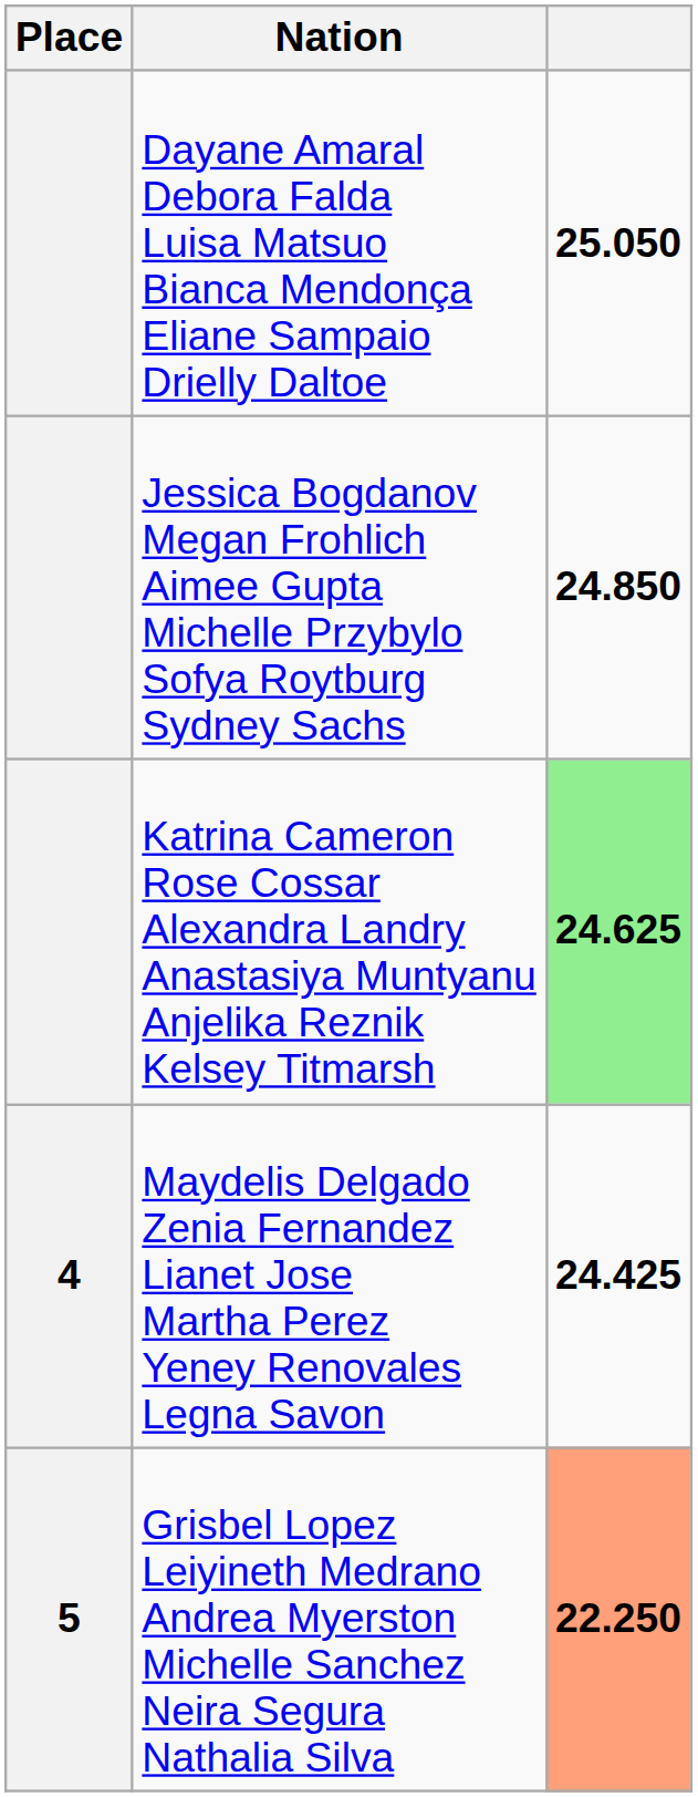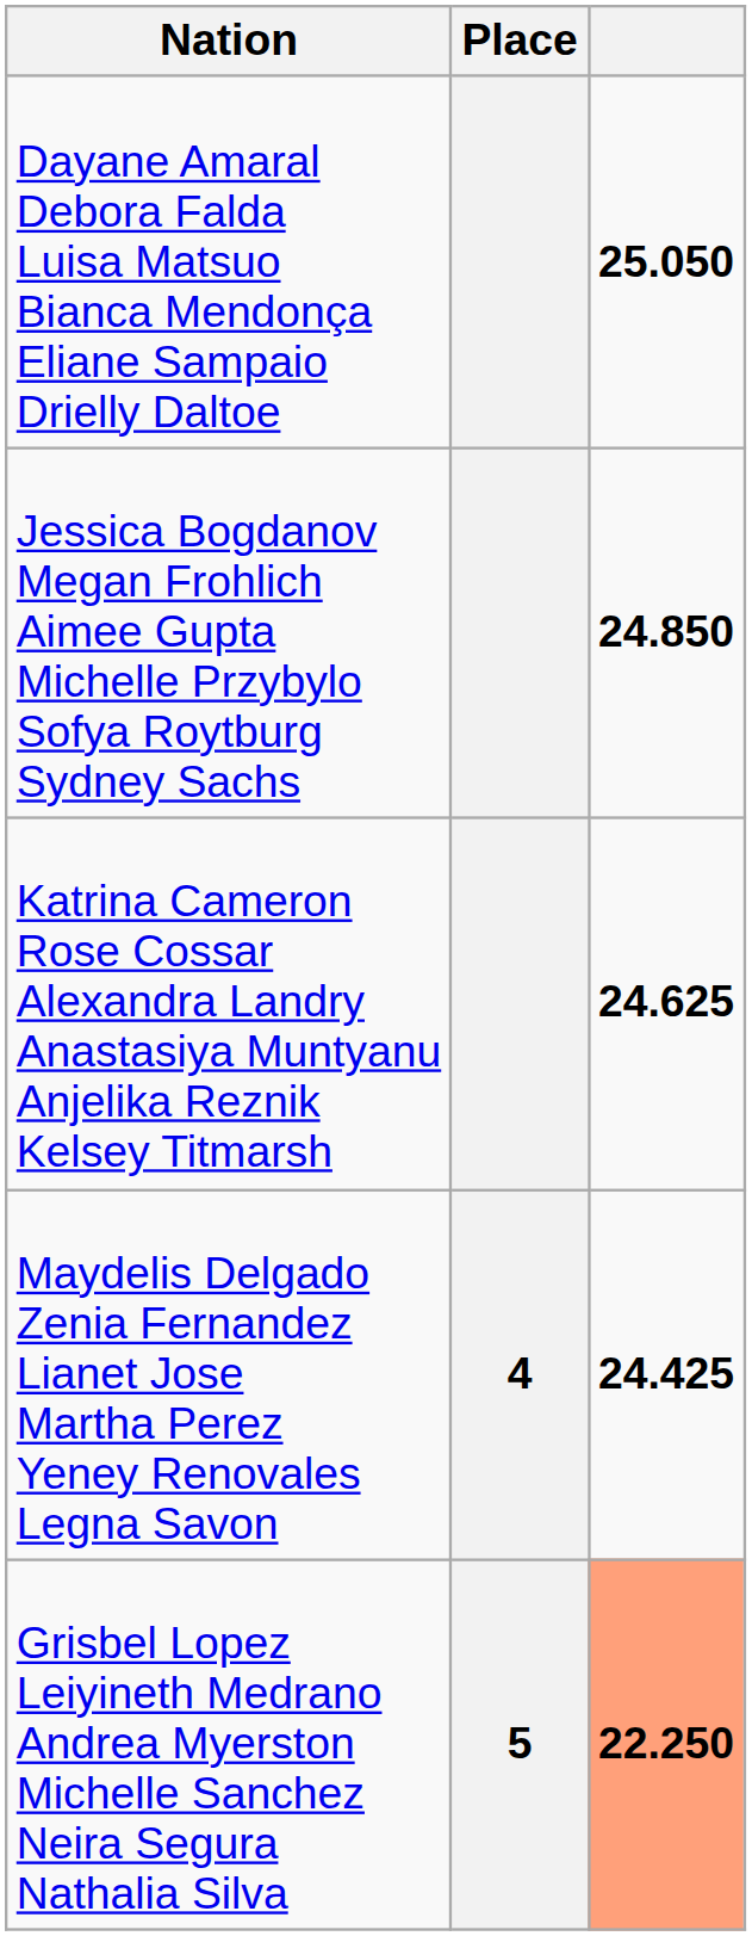columns swapped: Place <-> Nation
row 4 | column 3: lightgreen background -> no background
